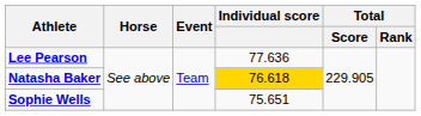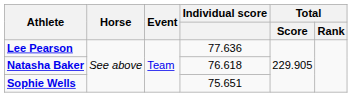Natasha Baker | Individual score: gold background -> no background
